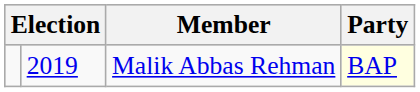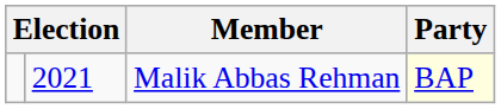Malik Abbas Rehman | column 2: 2019 -> 2021
